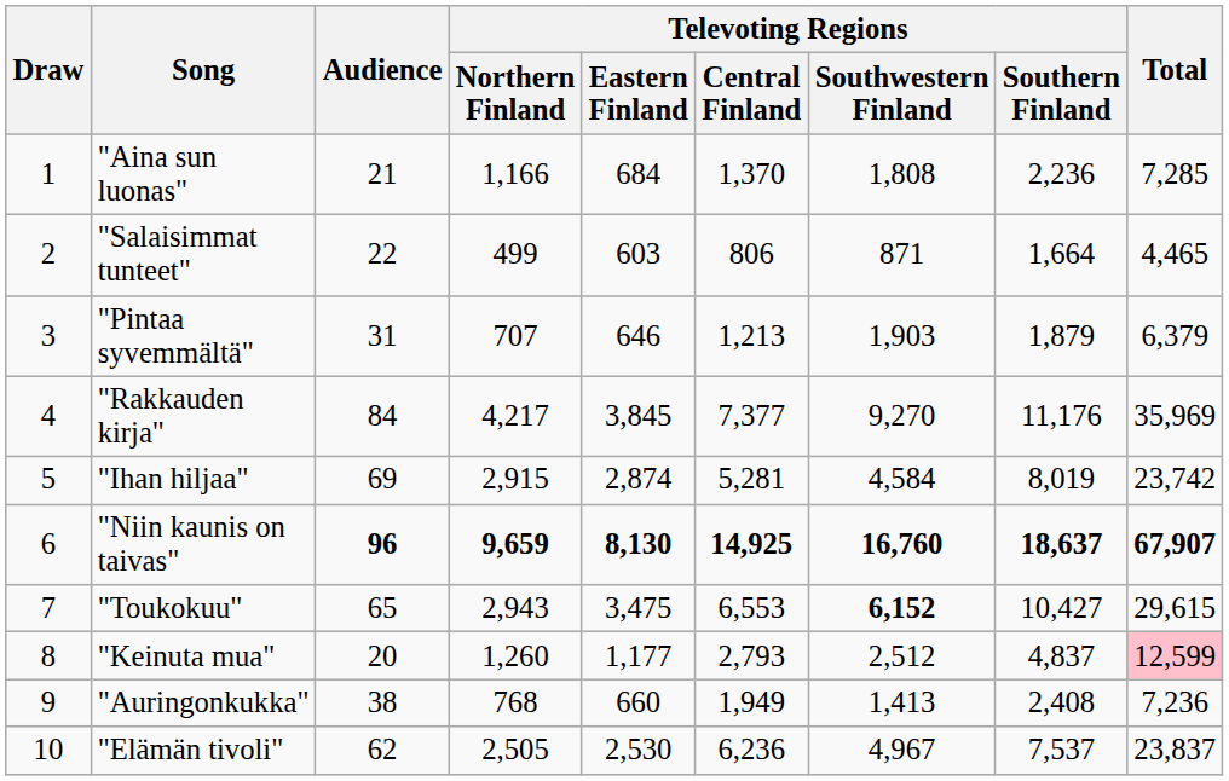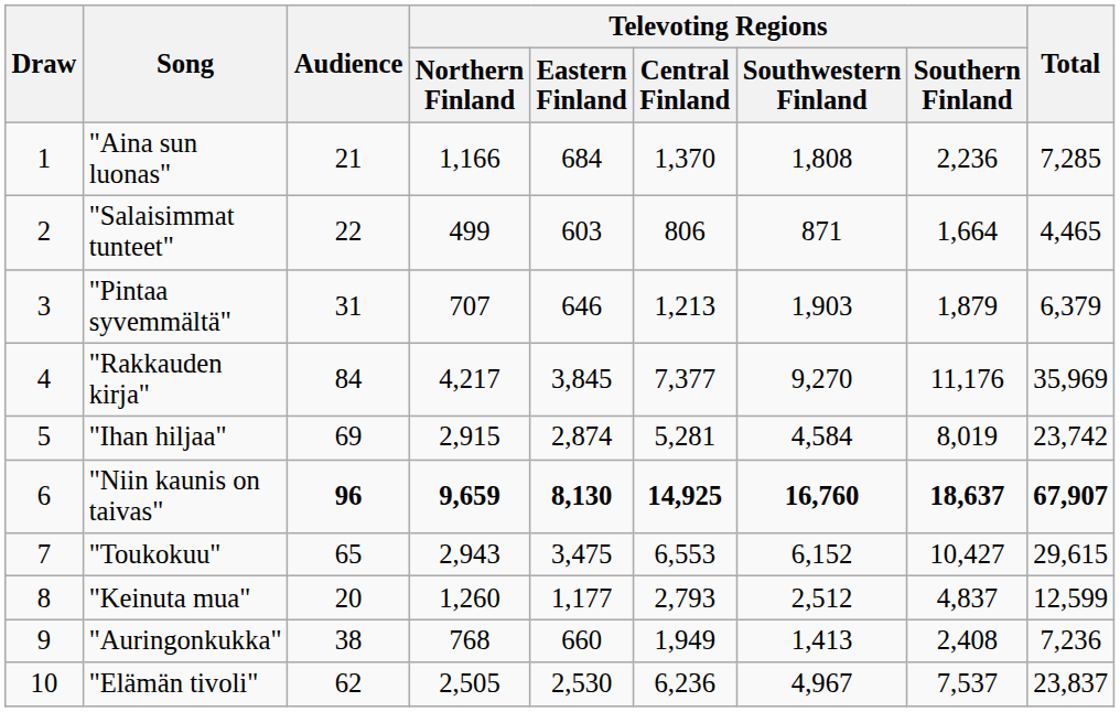"Toukokuu" | Televoting Regions / Southwestern Finland: bold -> normal
"Keinuta mua" | Total: pink background -> no background
